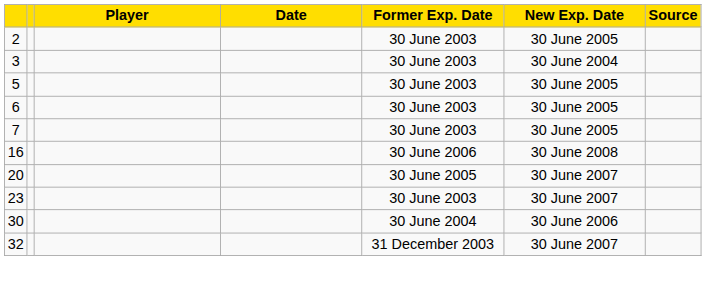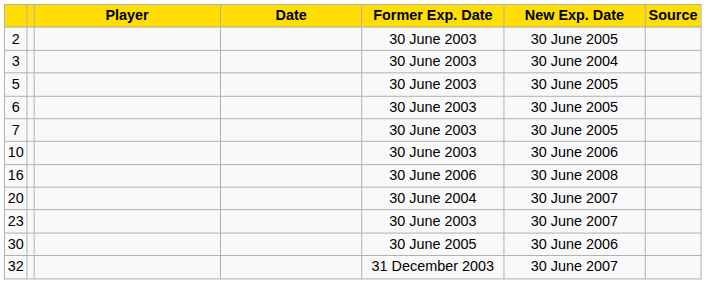+ row: 10 | 30 June 2003 | 30 June 2006
20 | Former Exp. Date: 30 June 2005 -> 30 June 2004
30 | Former Exp. Date: 30 June 2004 -> 30 June 2005
